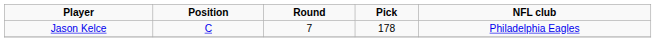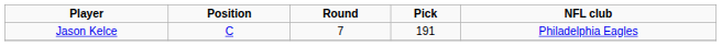Jason Kelce | Pick: 178 -> 191
